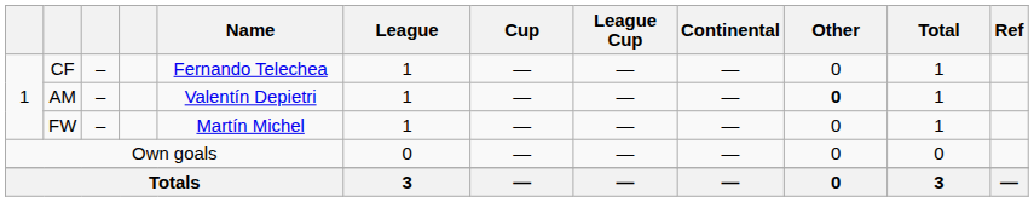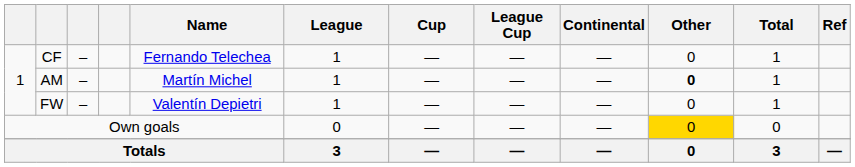AM | Name: Valentín Depietri -> Martín Michel
FW | Name: Martín Michel -> Valentín Depietri
Own goals | Other: no background -> gold background
